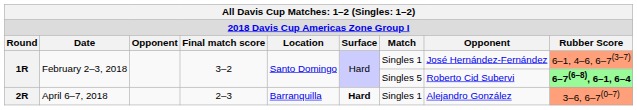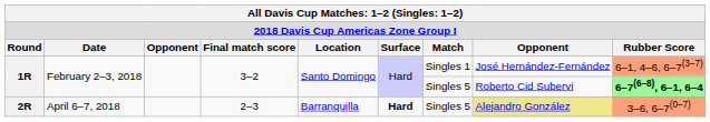2R | Match: Singles 1 -> Singles 5
2R | column 8: no background -> khaki background
